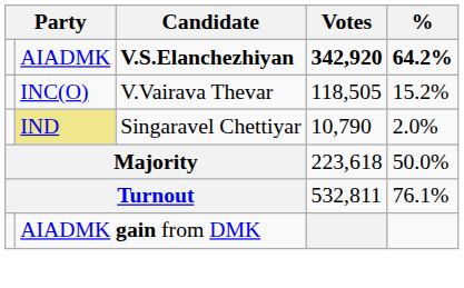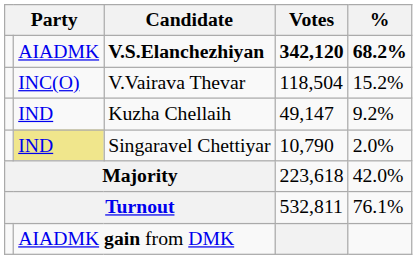V.S.Elanchezhiyan | Votes: 342,920 -> 342,120
V.S.Elanchezhiyan | %: 64.2% -> 68.2%
V.Vairava Thevar | Votes: 118,505 -> 118,504
+ row: IND | Kuzha Chellaih | 49,147 | 9.2%
Majority | %: 50.0% -> 42.0%
